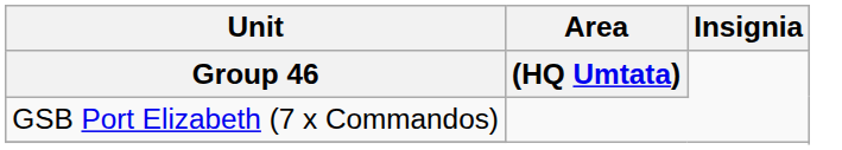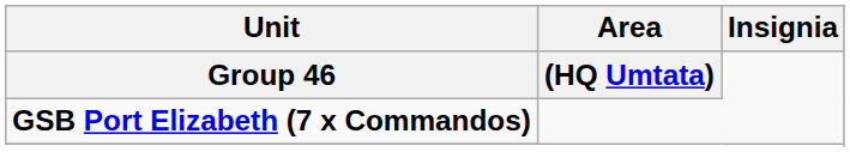GSB Port Elizabeth (7 x Commandos) | Unit / Group 46: normal -> bold
